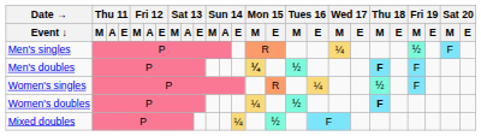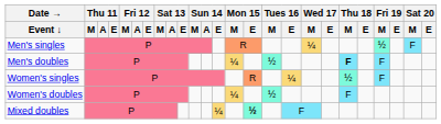Men's doubles | Mon 15 / M: bold -> normal
Women's doubles | Thu 18 / M: bold -> normal
Mixed doubles | Mon 15 / E: normal -> bold
